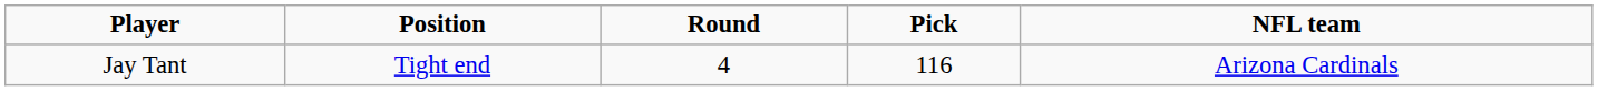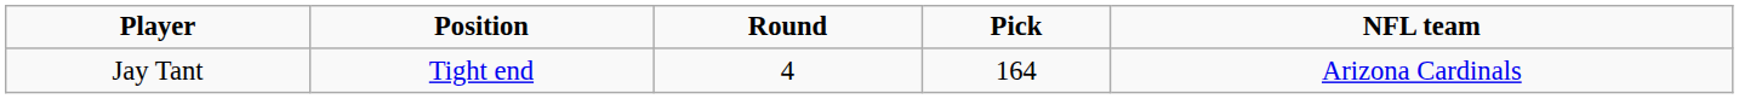Jay Tant | Pick: 116 -> 164
